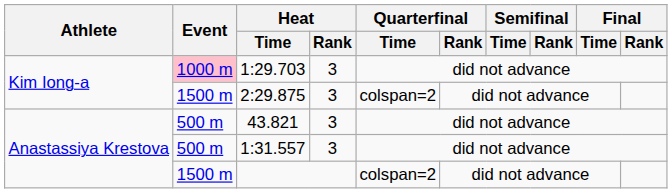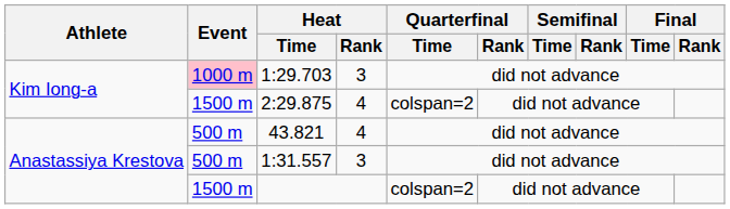2:29.875 | Heat / Rank: 3 -> 4
43.821 | Heat / Rank: 3 -> 4
